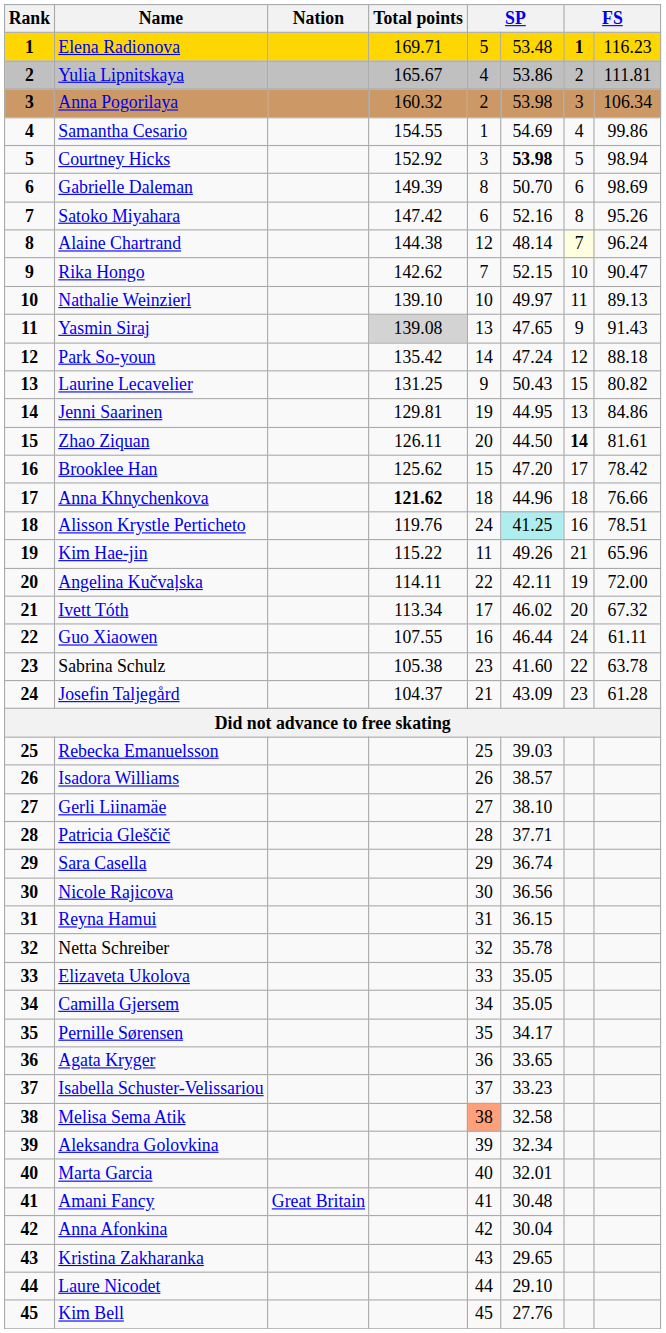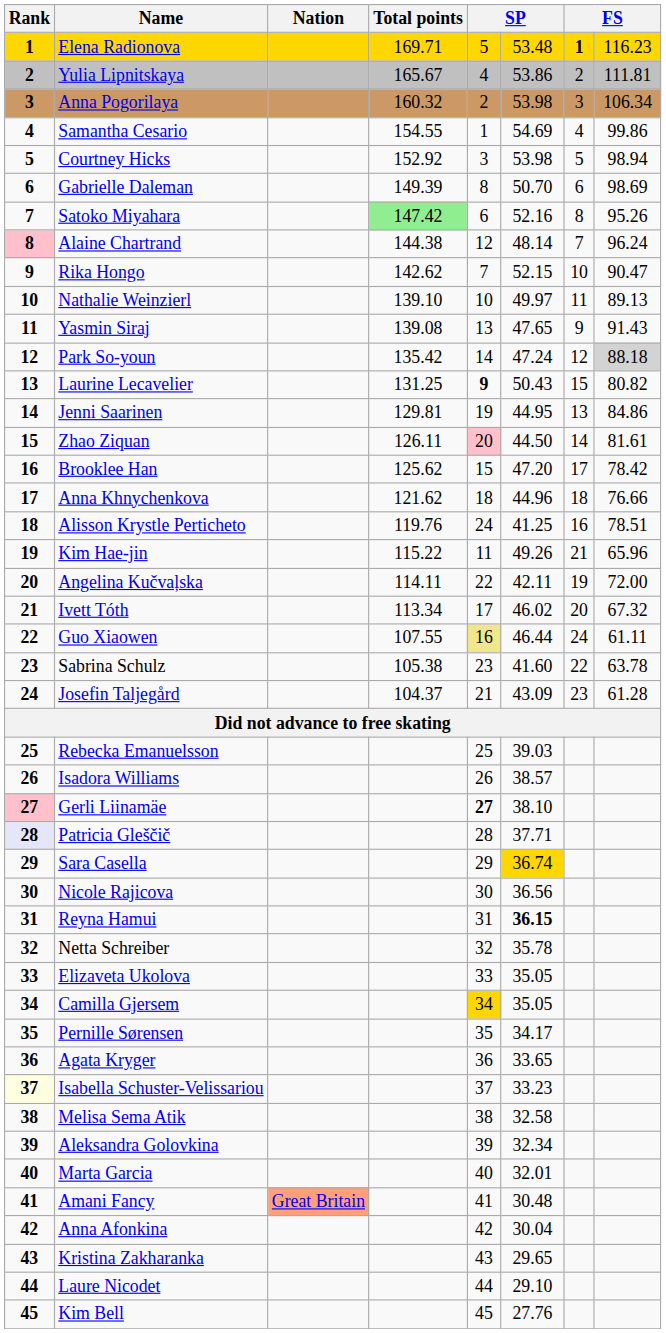Courtney Hicks | column 6: bold -> normal
Satoko Miyahara | Total points: no background -> lightgreen background
Alaine Chartrand | Rank: no background -> pink background
Alaine Chartrand | column 7: lightyellow background -> no background
Yasmin Siraj | Total points: lightgrey background -> no background
Park So-youn | column 8: no background -> lightgrey background
Laurine Lecavelier | column 5: normal -> bold
Zhao Ziquan | column 5: no background -> pink background
Zhao Ziquan | column 7: bold -> normal
Anna Khnychenkova | Total points: bold -> normal
Alisson Krystle Perticheto | column 6: paleturquoise background -> no background
Guo Xiaowen | column 5: no background -> khaki background
Gerli Liinamäe | Rank: no background -> pink background
Gerli Liinamäe | column 5: normal -> bold
Patricia Gleščič | Rank: no background -> lavender background
Sara Casella | column 6: no background -> gold background
Reyna Hamui | column 6: normal -> bold
Camilla Gjersem | column 5: no background -> gold background
Isabella Schuster-Velissariou | Rank: no background -> lightyellow background
Melisa Sema Atik | column 5: lightsalmon background -> no background
Amani Fancy | Nation: no background -> lightsalmon background
